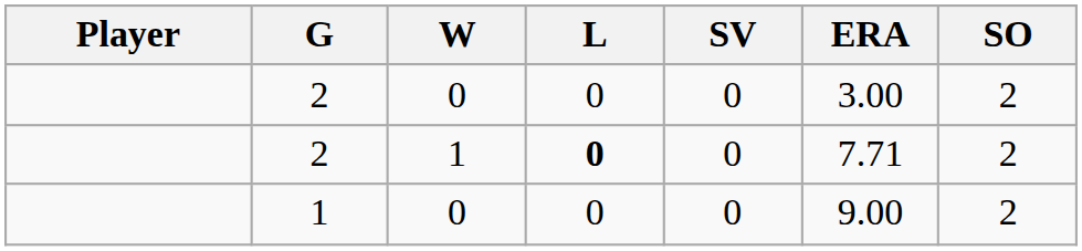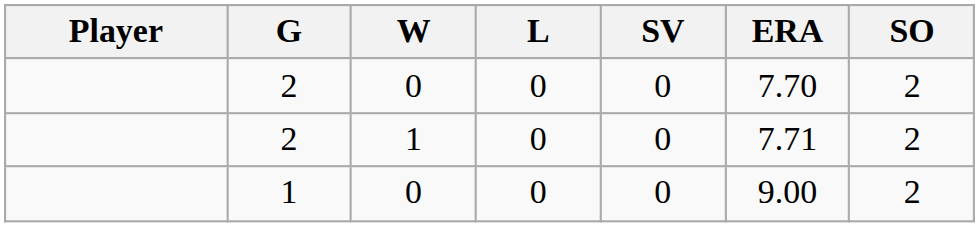row 2 | ERA: 3.00 -> 7.70
row 3 | L: bold -> normal
